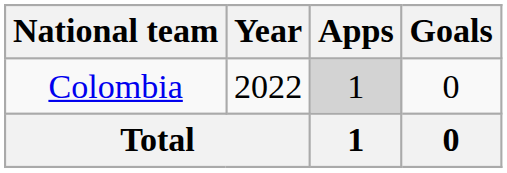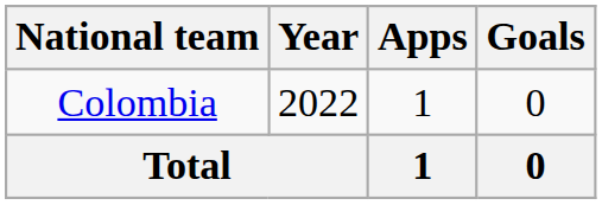Colombia | Apps: lightgrey background -> no background
